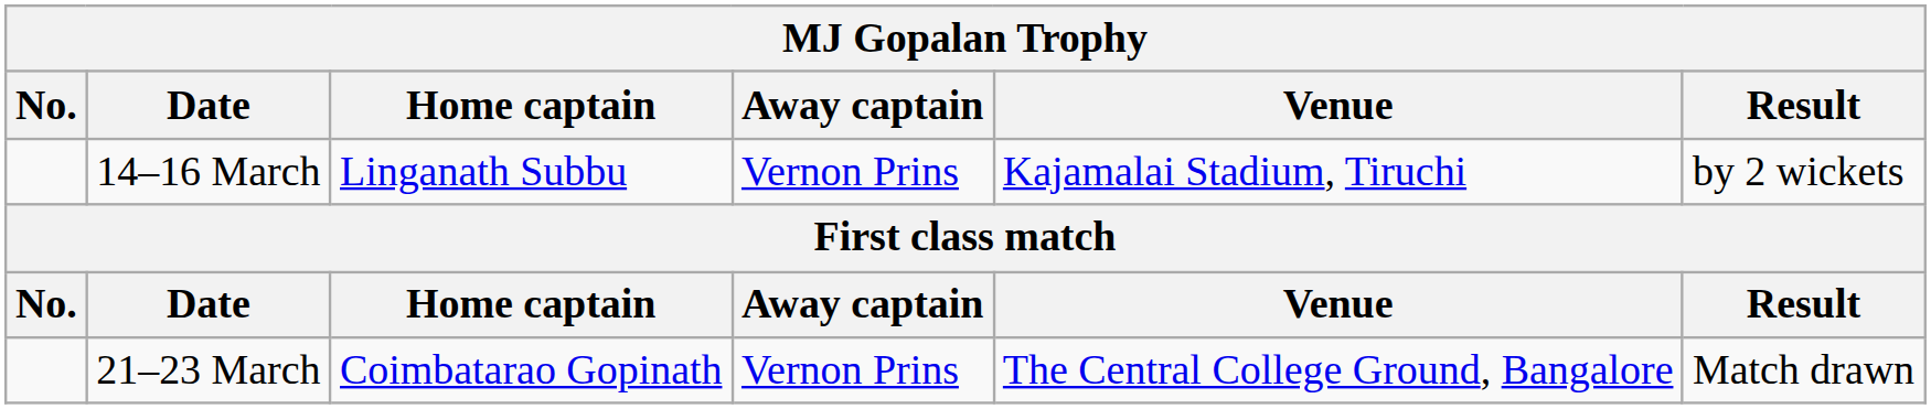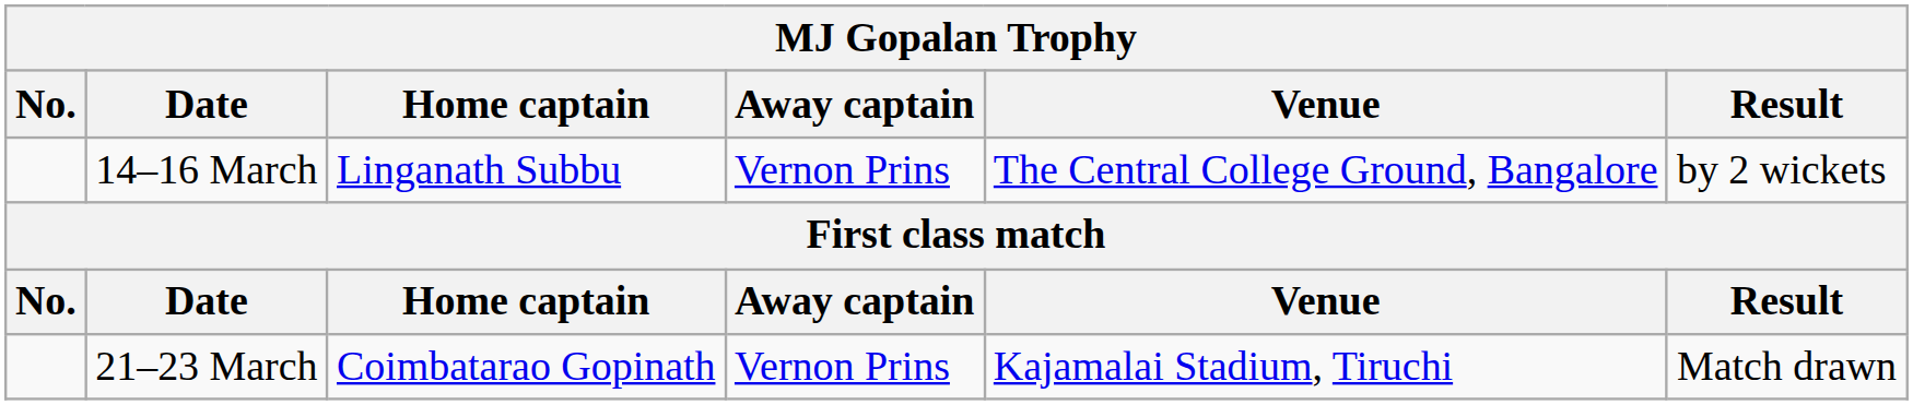14–16 March | Venue: Kajamalai Stadium, Tiruchi -> The Central College Ground, Bangalore
21–23 March | Venue: The Central College Ground, Bangalore -> Kajamalai Stadium, Tiruchi
